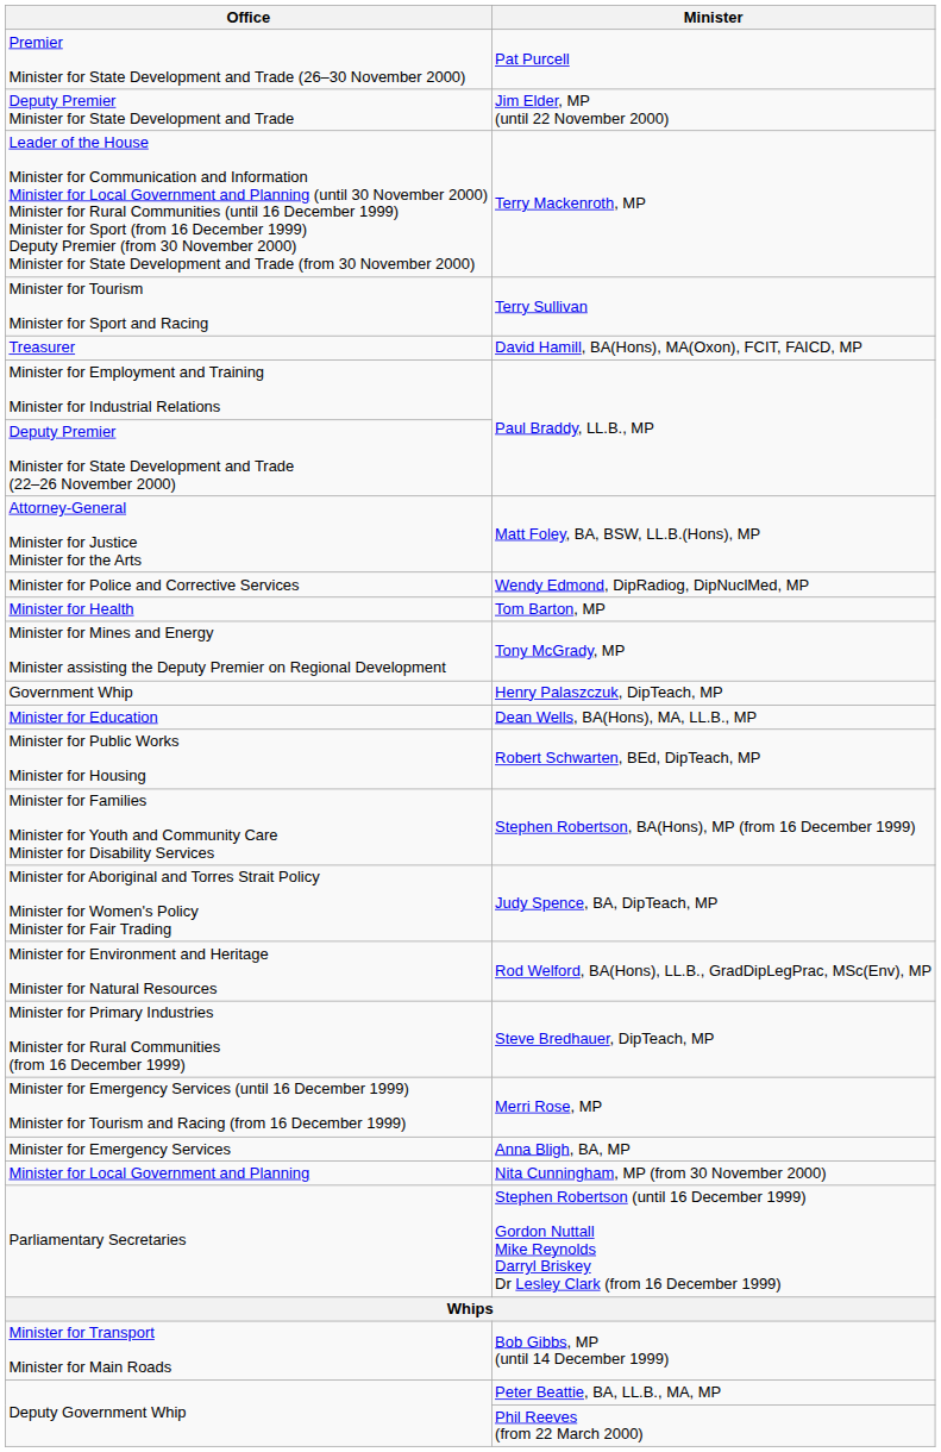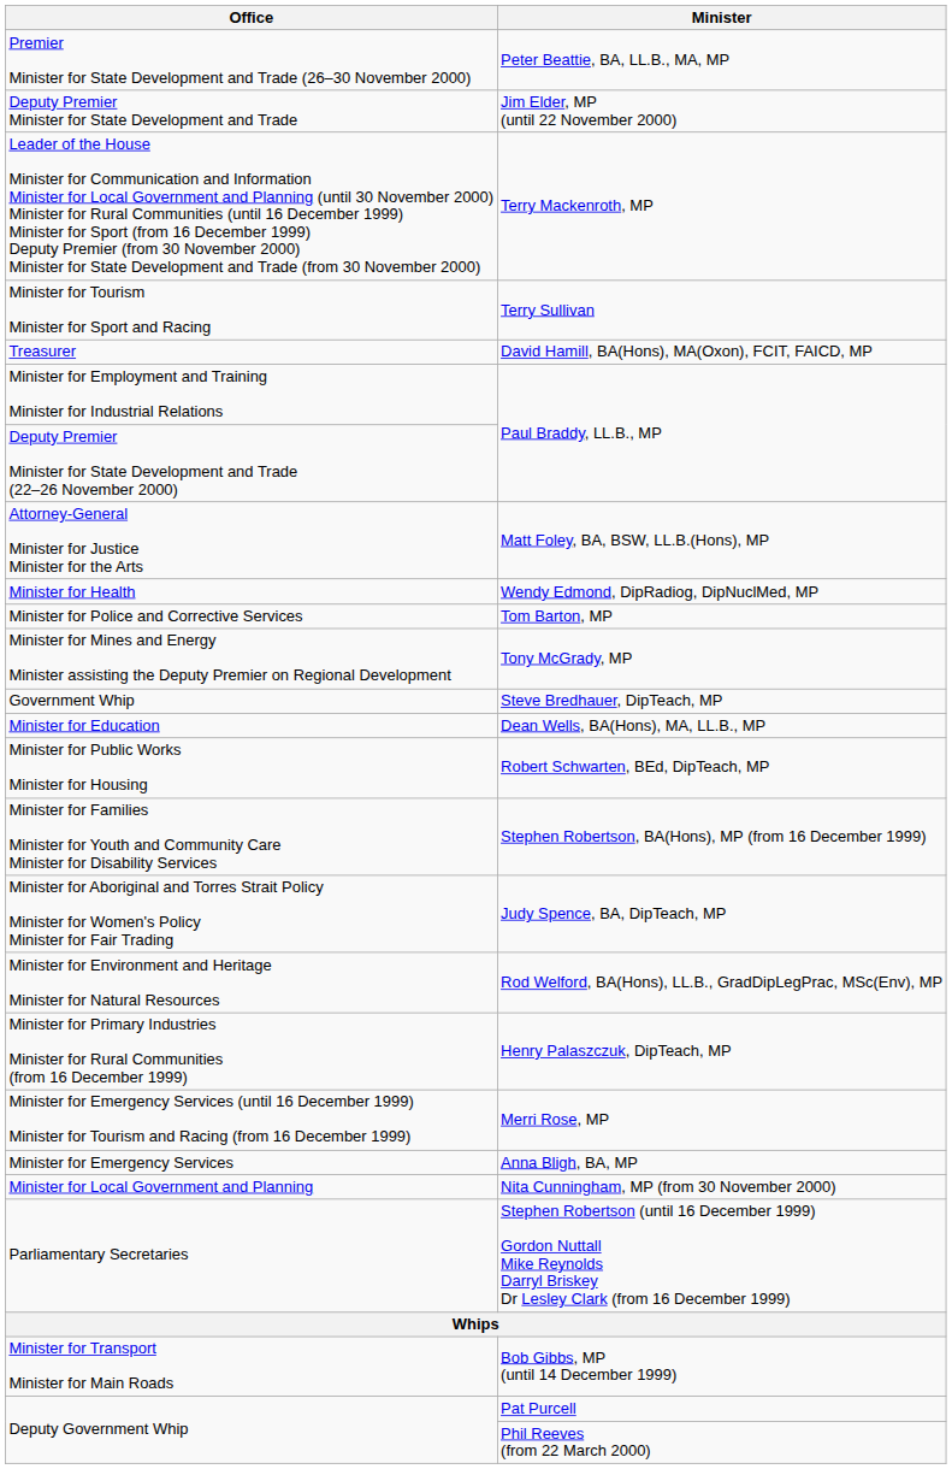row 2 | Minister: Pat Purcell -> Peter Beattie, BA, LL.B., MA, MP
row 10 | Office: Minister for Police and Corrective Services -> Minister for Health
row 11 | Office: Minister for Health -> Minister for Police and Corrective Services
row 13 | Minister: Henry Palaszczuk, DipTeach, MP -> Steve Bredhauer, DipTeach, MP
row 19 | Minister: Steve Bredhauer, DipTeach, MP -> Henry Palaszczuk, DipTeach, MP
row 26 | Minister: Peter Beattie, BA, LL.B., MA, MP -> Pat Purcell
